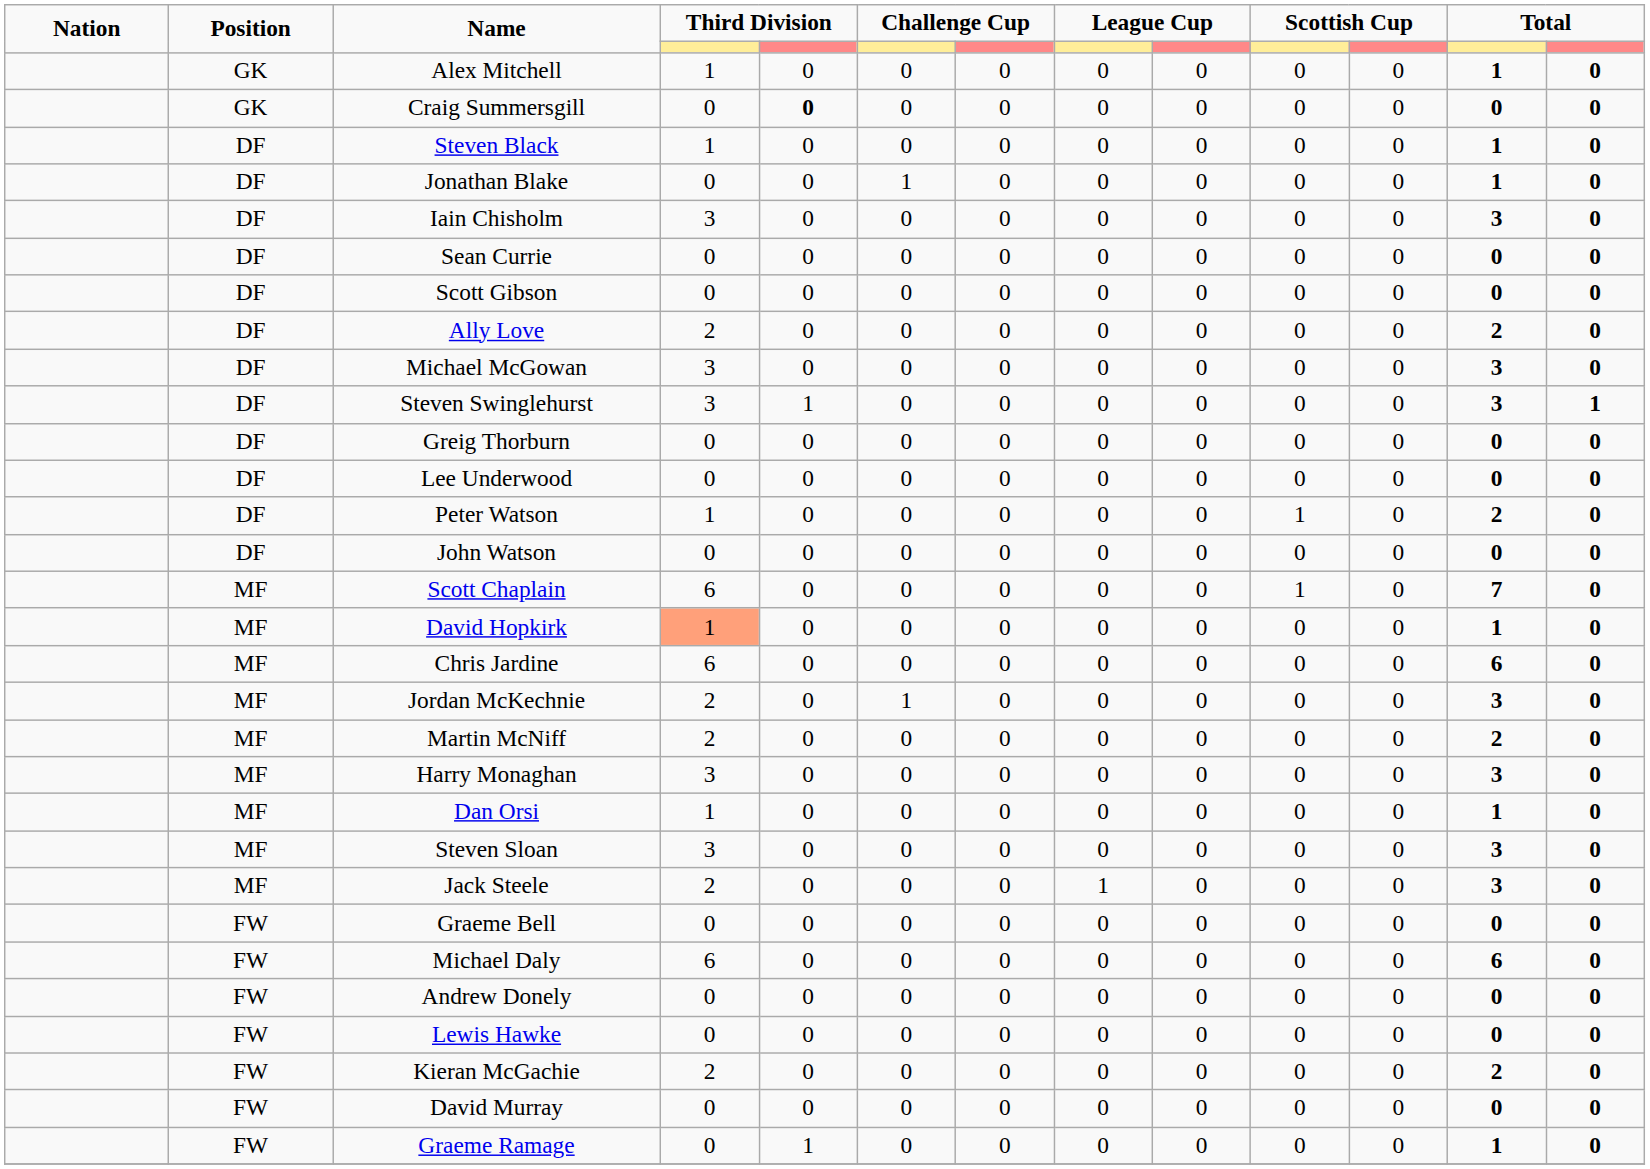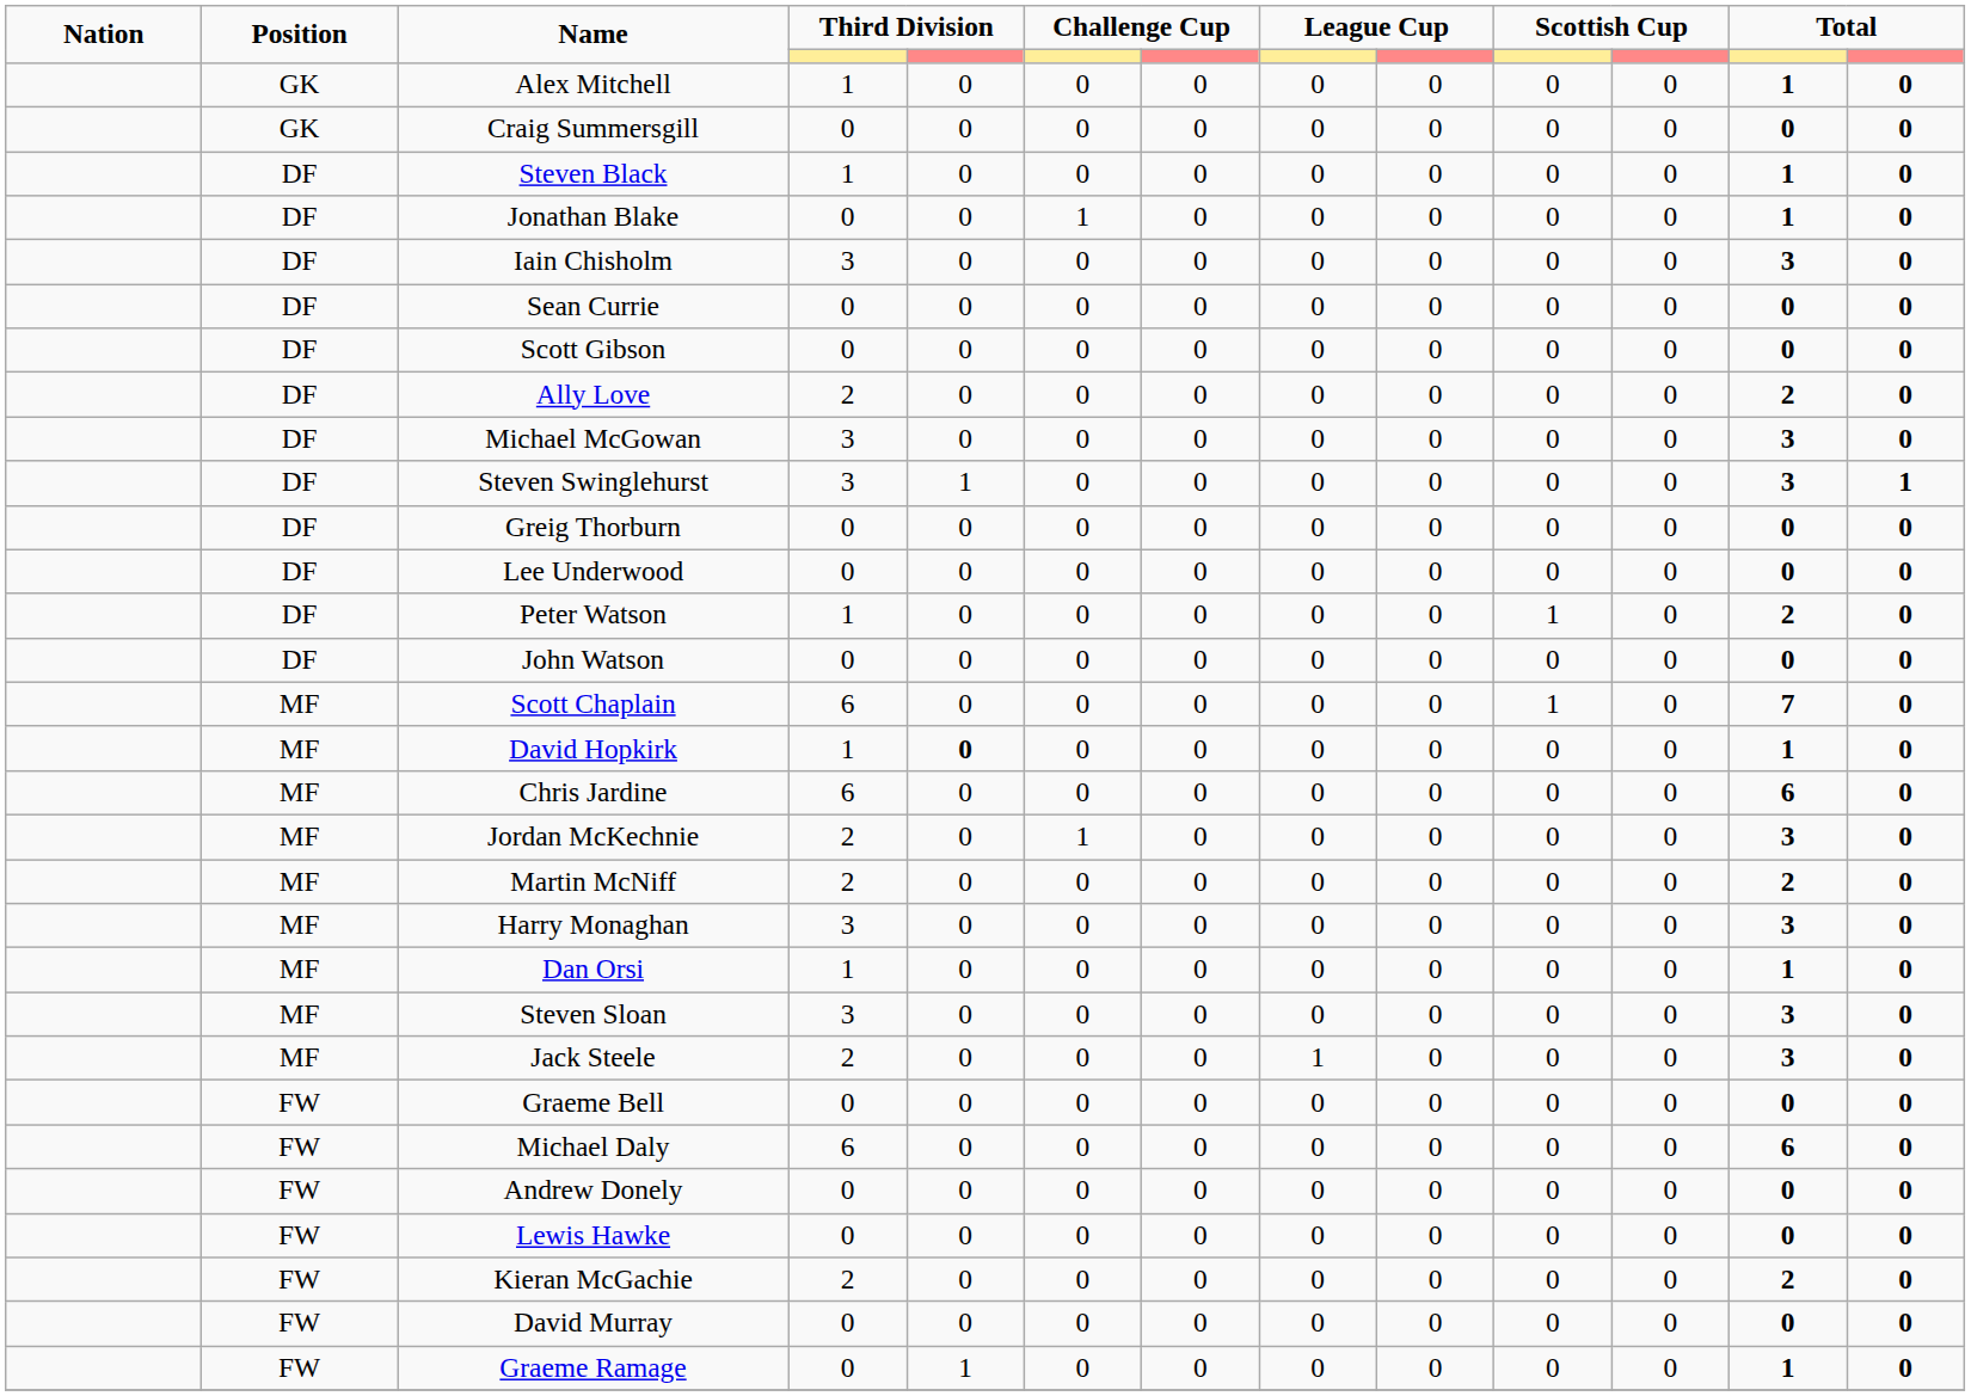Craig Summersgill | column 5: bold -> normal
David Hopkirk | column 4: lightsalmon background -> no background
David Hopkirk | column 5: normal -> bold
